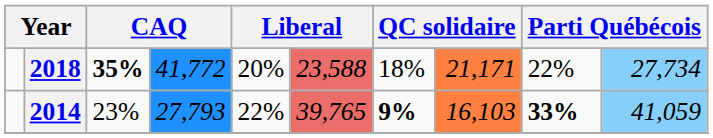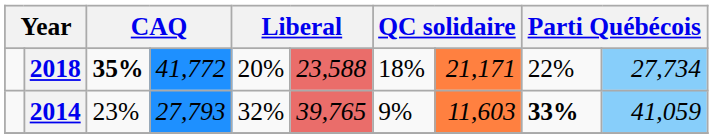2014 | column 5: 22% -> 32%
2014 | column 7: bold -> normal
2014 | column 8: 16,103 -> 11,603
